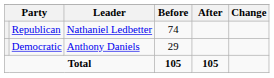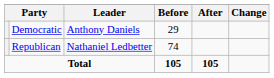rows swapped: Republican <-> Democratic
